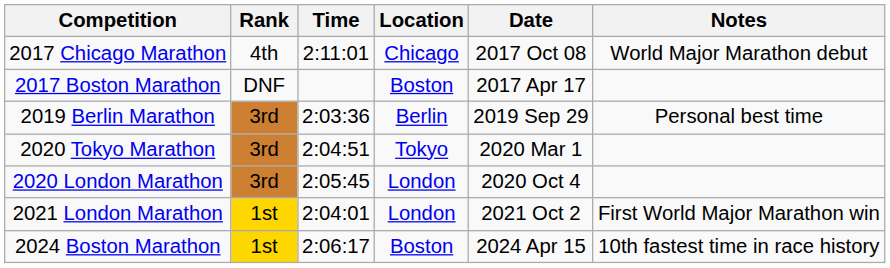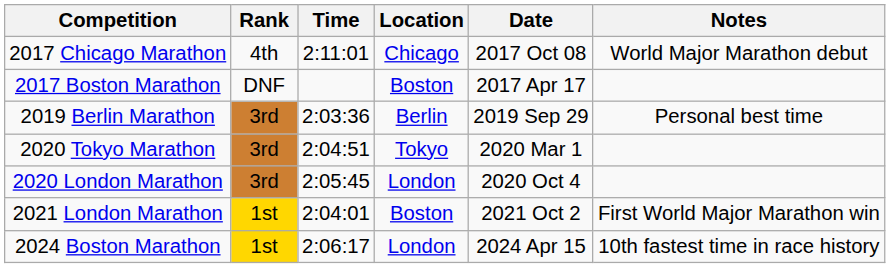2021 London Marathon | Location: London -> Boston
2024 Boston Marathon | Location: Boston -> London
